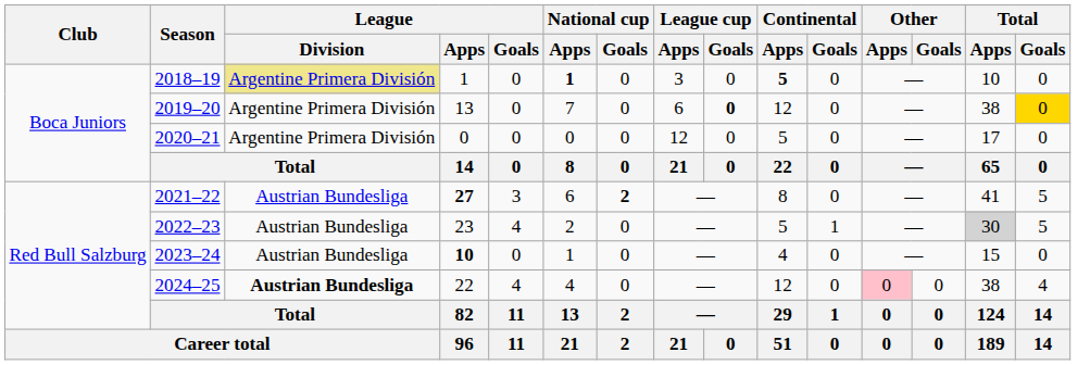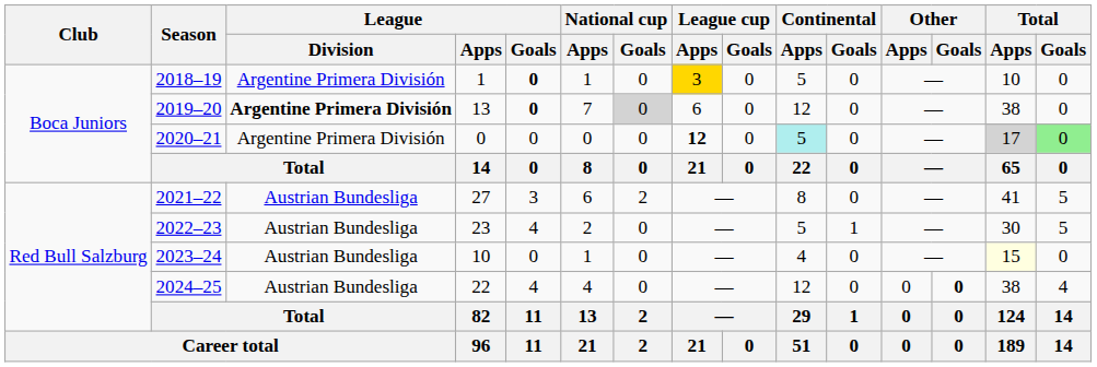2018–19 | League / Division: khaki background -> no background
2018–19 | League / Goals: normal -> bold
2018–19 | National cup / Apps: bold -> normal
2018–19 | League cup / Apps: no background -> gold background
2018–19 | Continental / Apps: bold -> normal
2019–20 | League / Division: normal -> bold
2019–20 | League / Goals: normal -> bold
2019–20 | National cup / Goals: no background -> lightgrey background
2019–20 | League cup / Goals: bold -> normal
2019–20 | Total / Goals: gold background -> no background
2020–21 | League cup / Apps: normal -> bold
2020–21 | Continental / Apps: no background -> paleturquoise background
2020–21 | Total / Apps: no background -> lightgrey background
2020–21 | Total / Goals: no background -> lightgreen background
2021–22 | League / Apps: bold -> normal
2021–22 | National cup / Goals: bold -> normal
2022–23 | Total / Apps: lightgrey background -> no background
2023–24 | League / Apps: bold -> normal
2023–24 | Total / Apps: no background -> lightyellow background
2024–25 | League / Division: bold -> normal
2024–25 | Other / Apps: pink background -> no background
2024–25 | Other / Goals: normal -> bold
